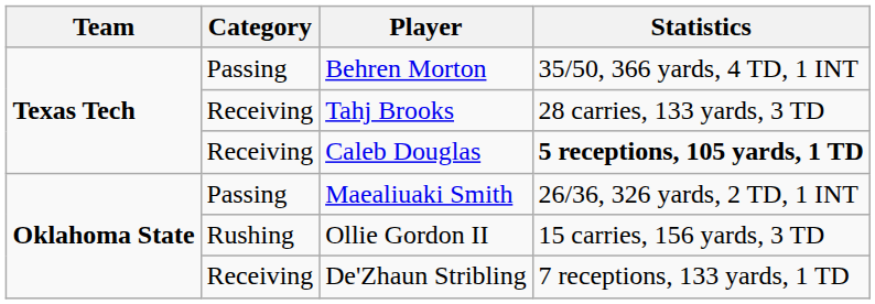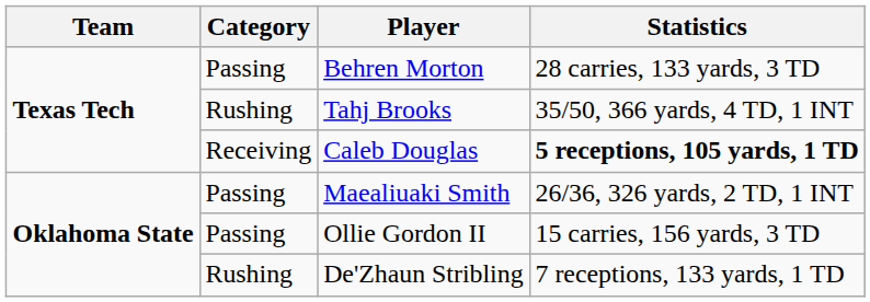Behren Morton | Statistics: 35/50, 366 yards, 4 TD, 1 INT -> 28 carries, 133 yards, 3 TD
Tahj Brooks | Category: Receiving -> Rushing
Tahj Brooks | Statistics: 28 carries, 133 yards, 3 TD -> 35/50, 366 yards, 4 TD, 1 INT
Ollie Gordon II | Category: Rushing -> Passing
De'Zhaun Stribling | Category: Receiving -> Rushing
